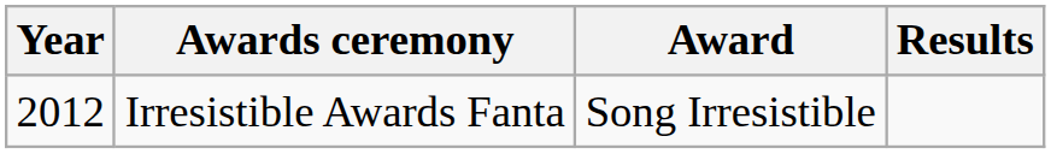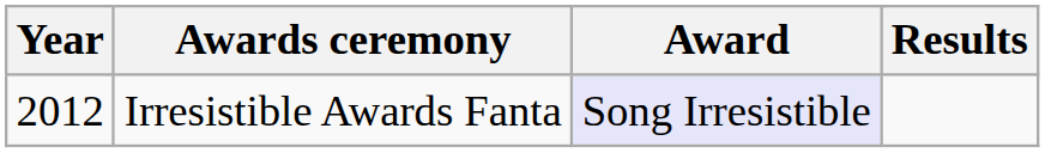Irresistible Awards Fanta | Award: no background -> lavender background
